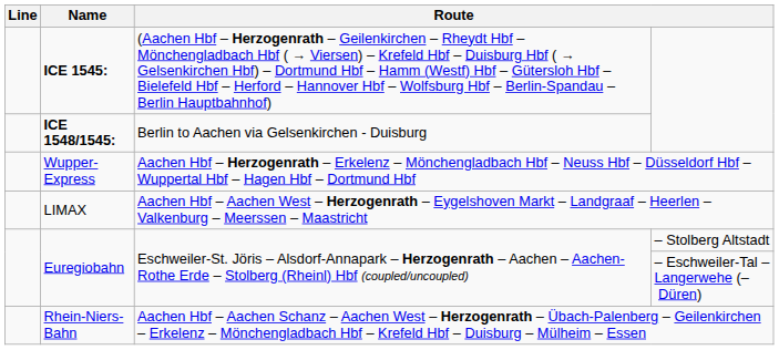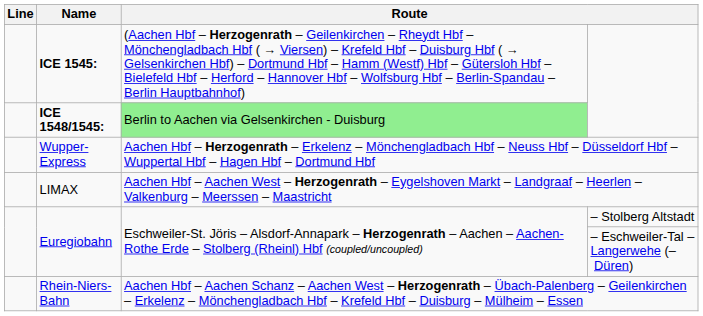ICE 1548/1545: | column 3: no background -> lightgreen background
